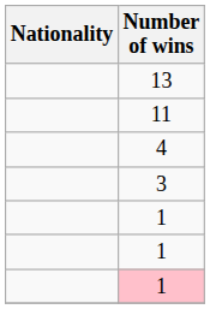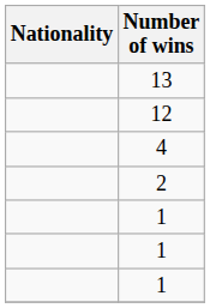row 3 | Number of wins: 11 -> 12
row 5 | Number of wins: 3 -> 2
row 8 | Number of wins: pink background -> no background
